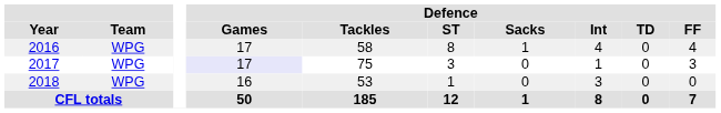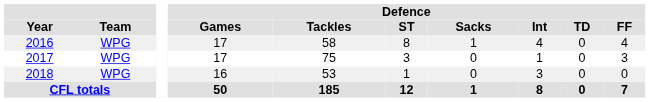2017 | Defence / Games: lavender background -> no background
